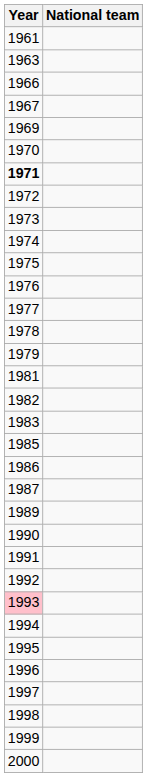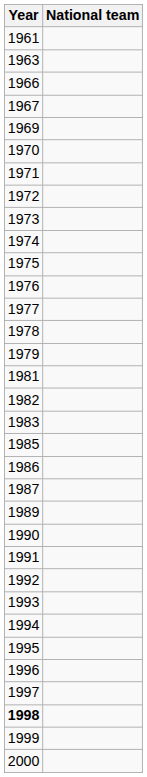1971 | Year: bold -> normal
1993 | Year: pink background -> no background
1998 | Year: normal -> bold
